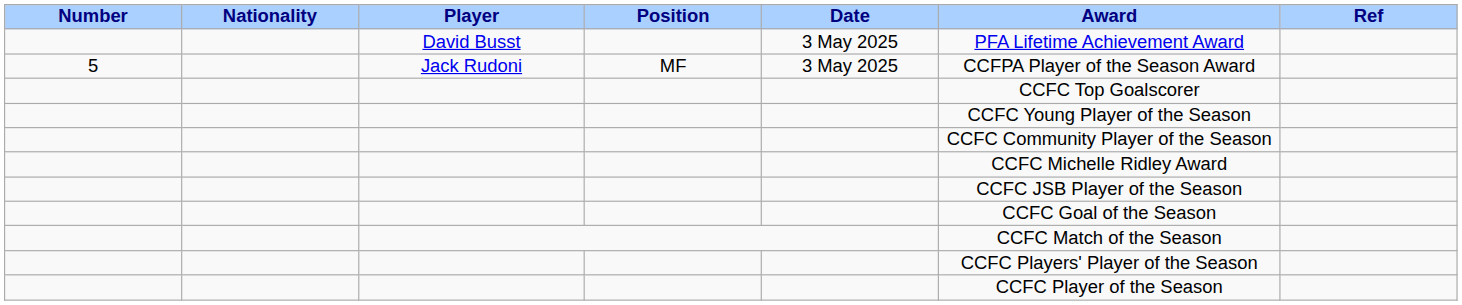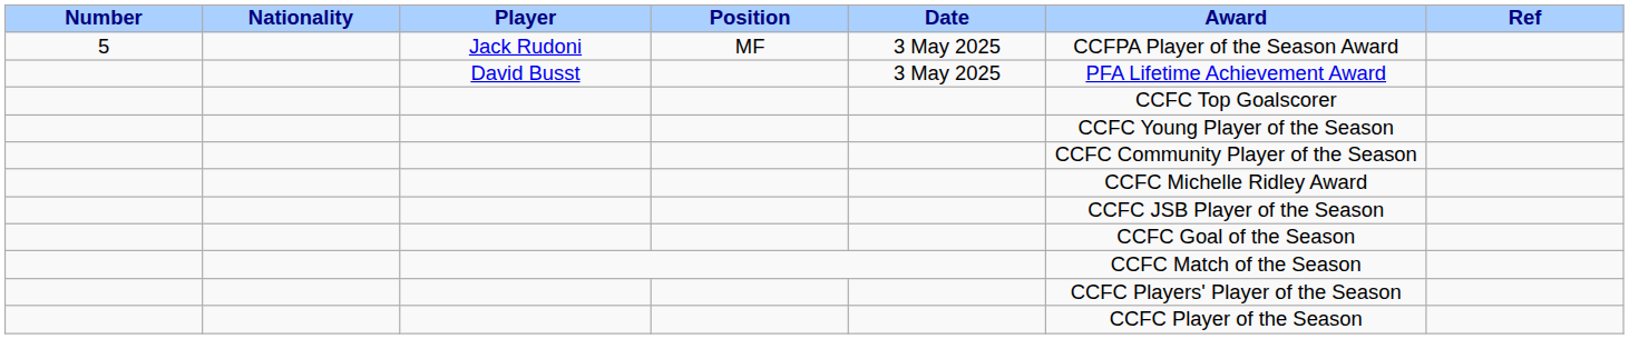rows swapped: Jack Rudoni <-> David Busst
